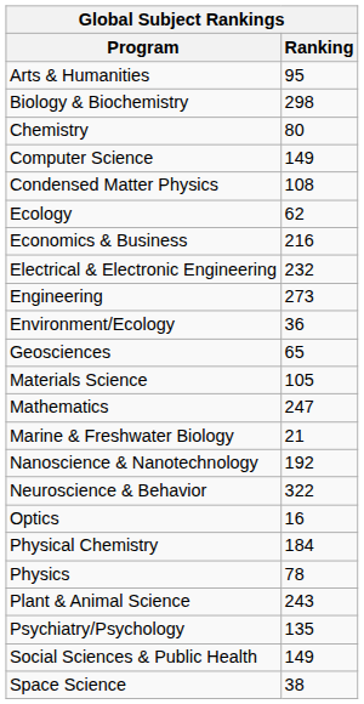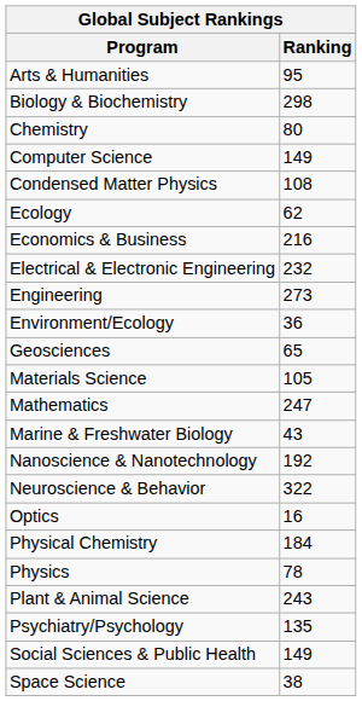Marine & Freshwater Biology | Ranking: 21 -> 43
